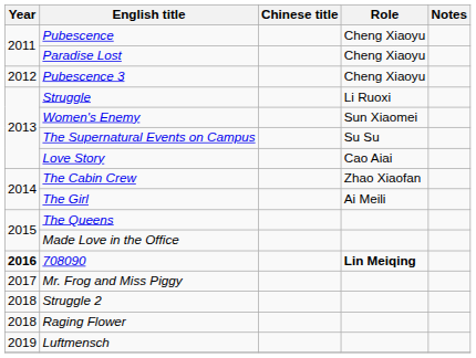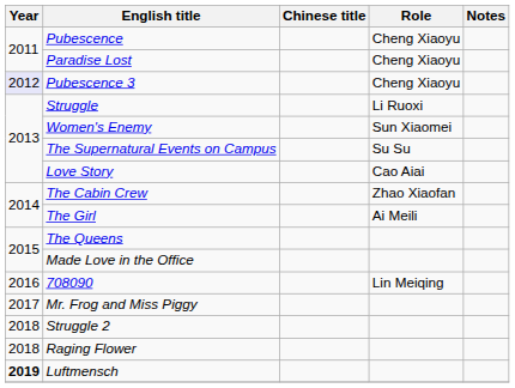Pubescence 3 | Year: no background -> lavender background
708090 | Year: bold -> normal
708090 | Role: bold -> normal
Luftmensch | Year: normal -> bold
